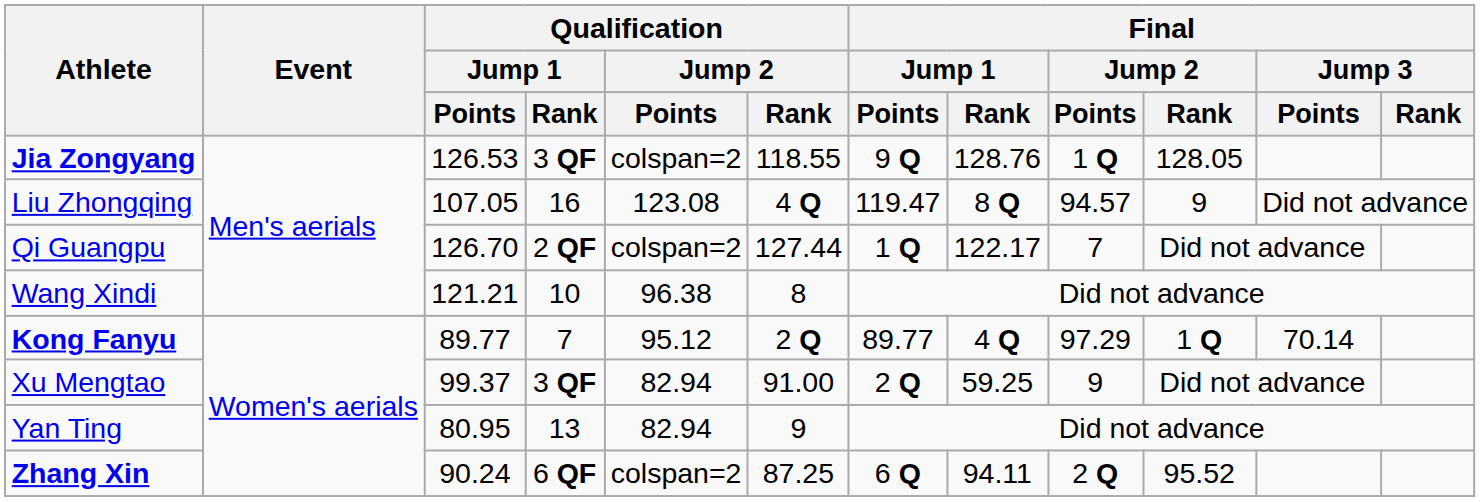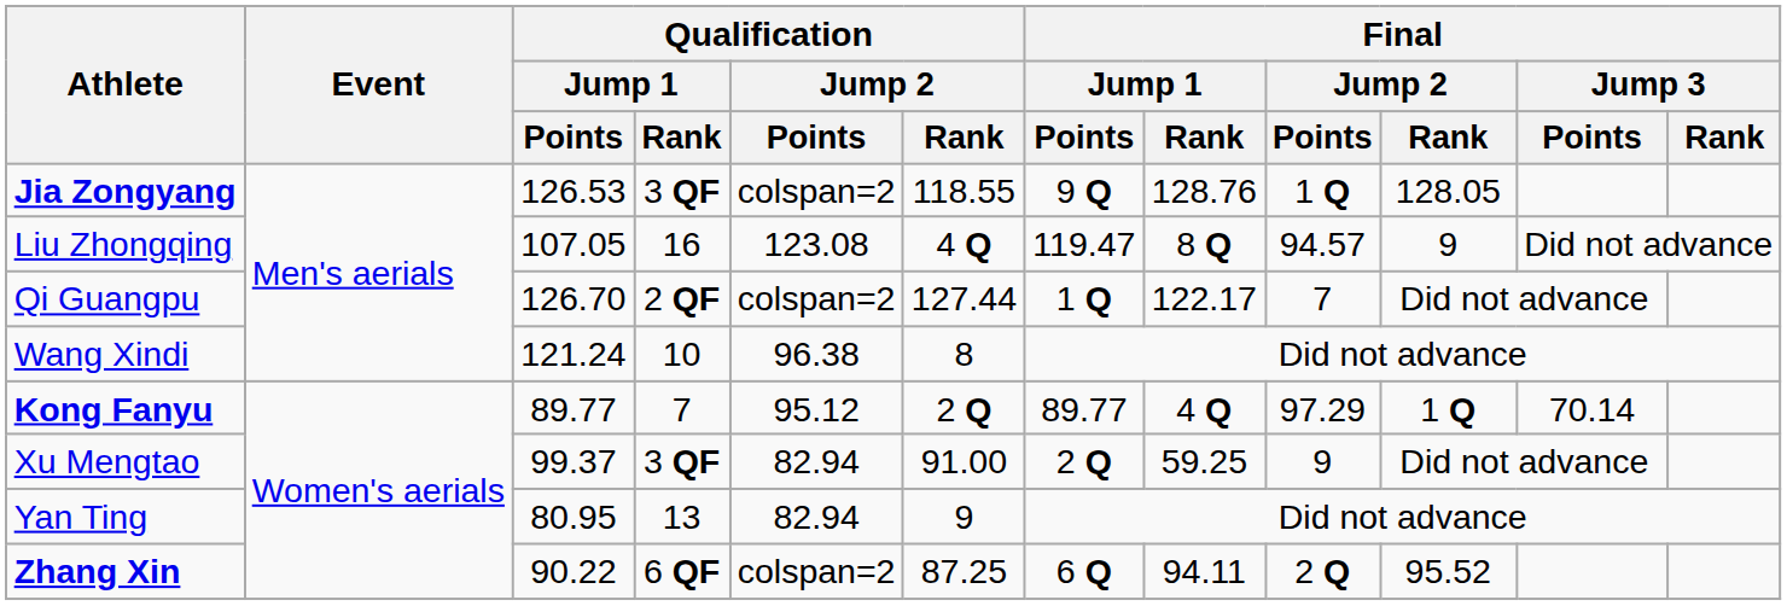Wang Xindi | Qualification / Jump 1 / Points: 121.21 -> 121.24
Zhang Xin | Qualification / Jump 1 / Points: 90.24 -> 90.22
